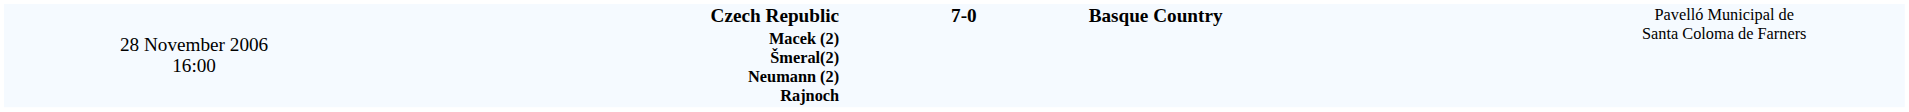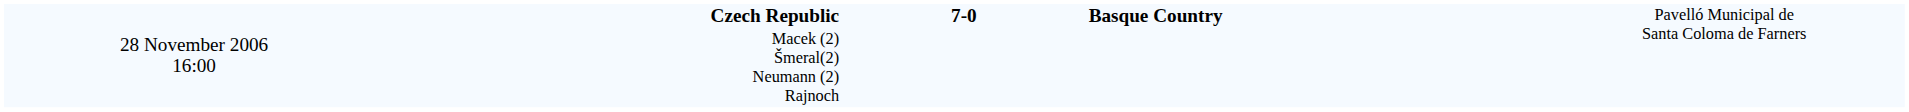Macek (2) Šmeral(2) Neumann (2) Rajnoch | column 2: bold -> normal
